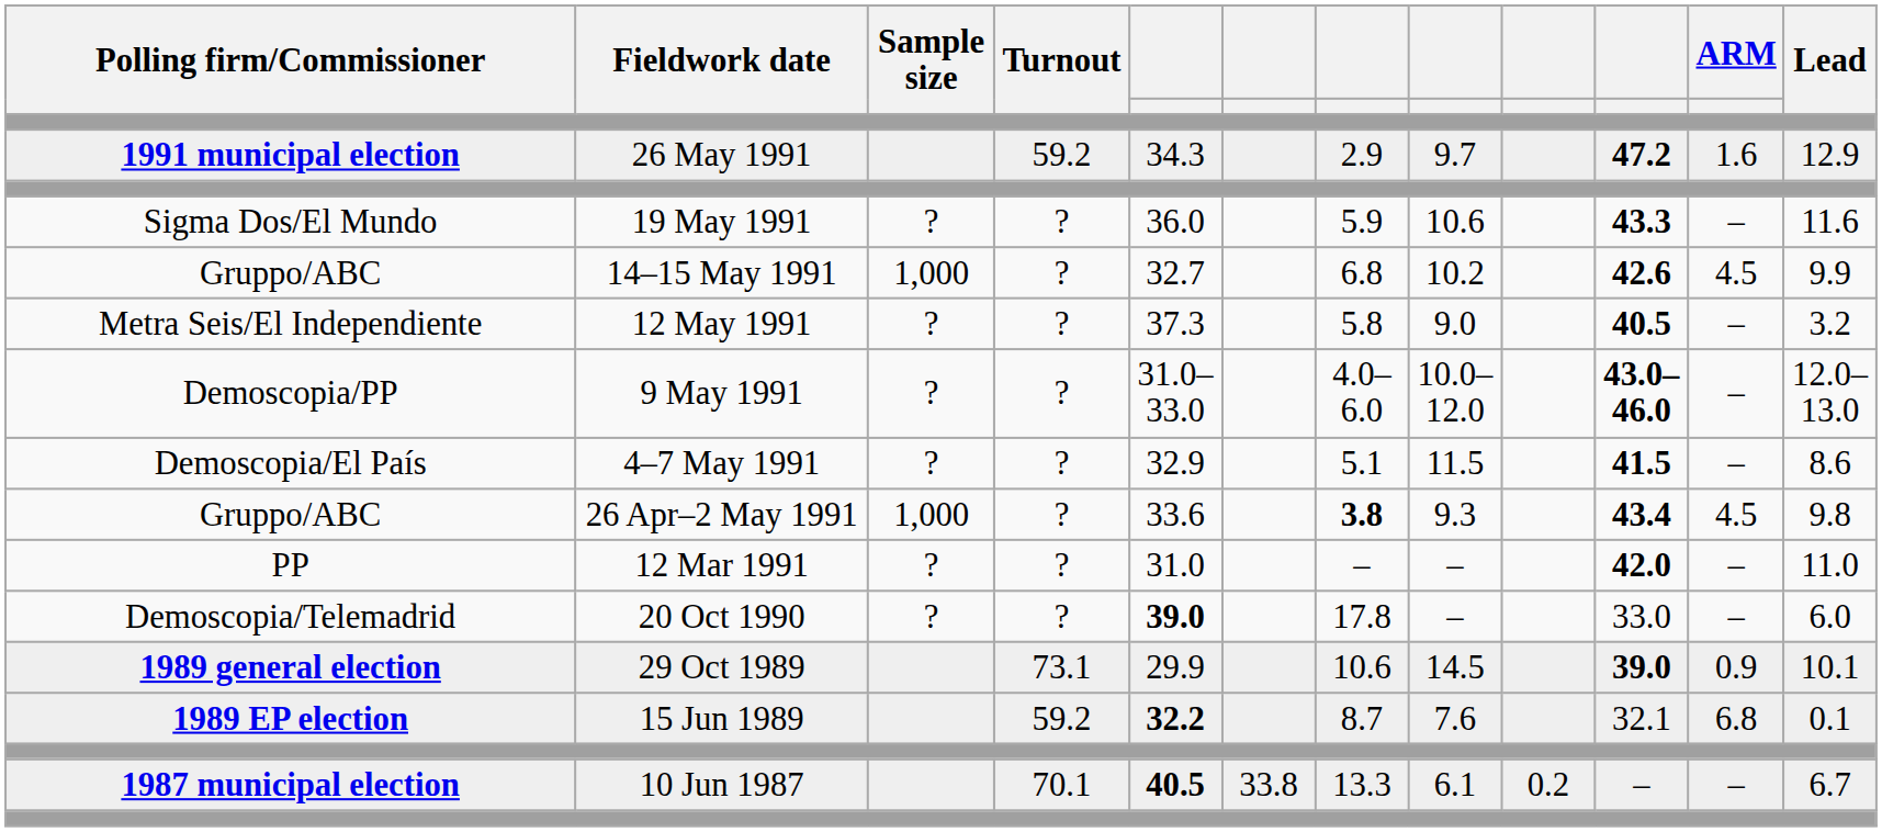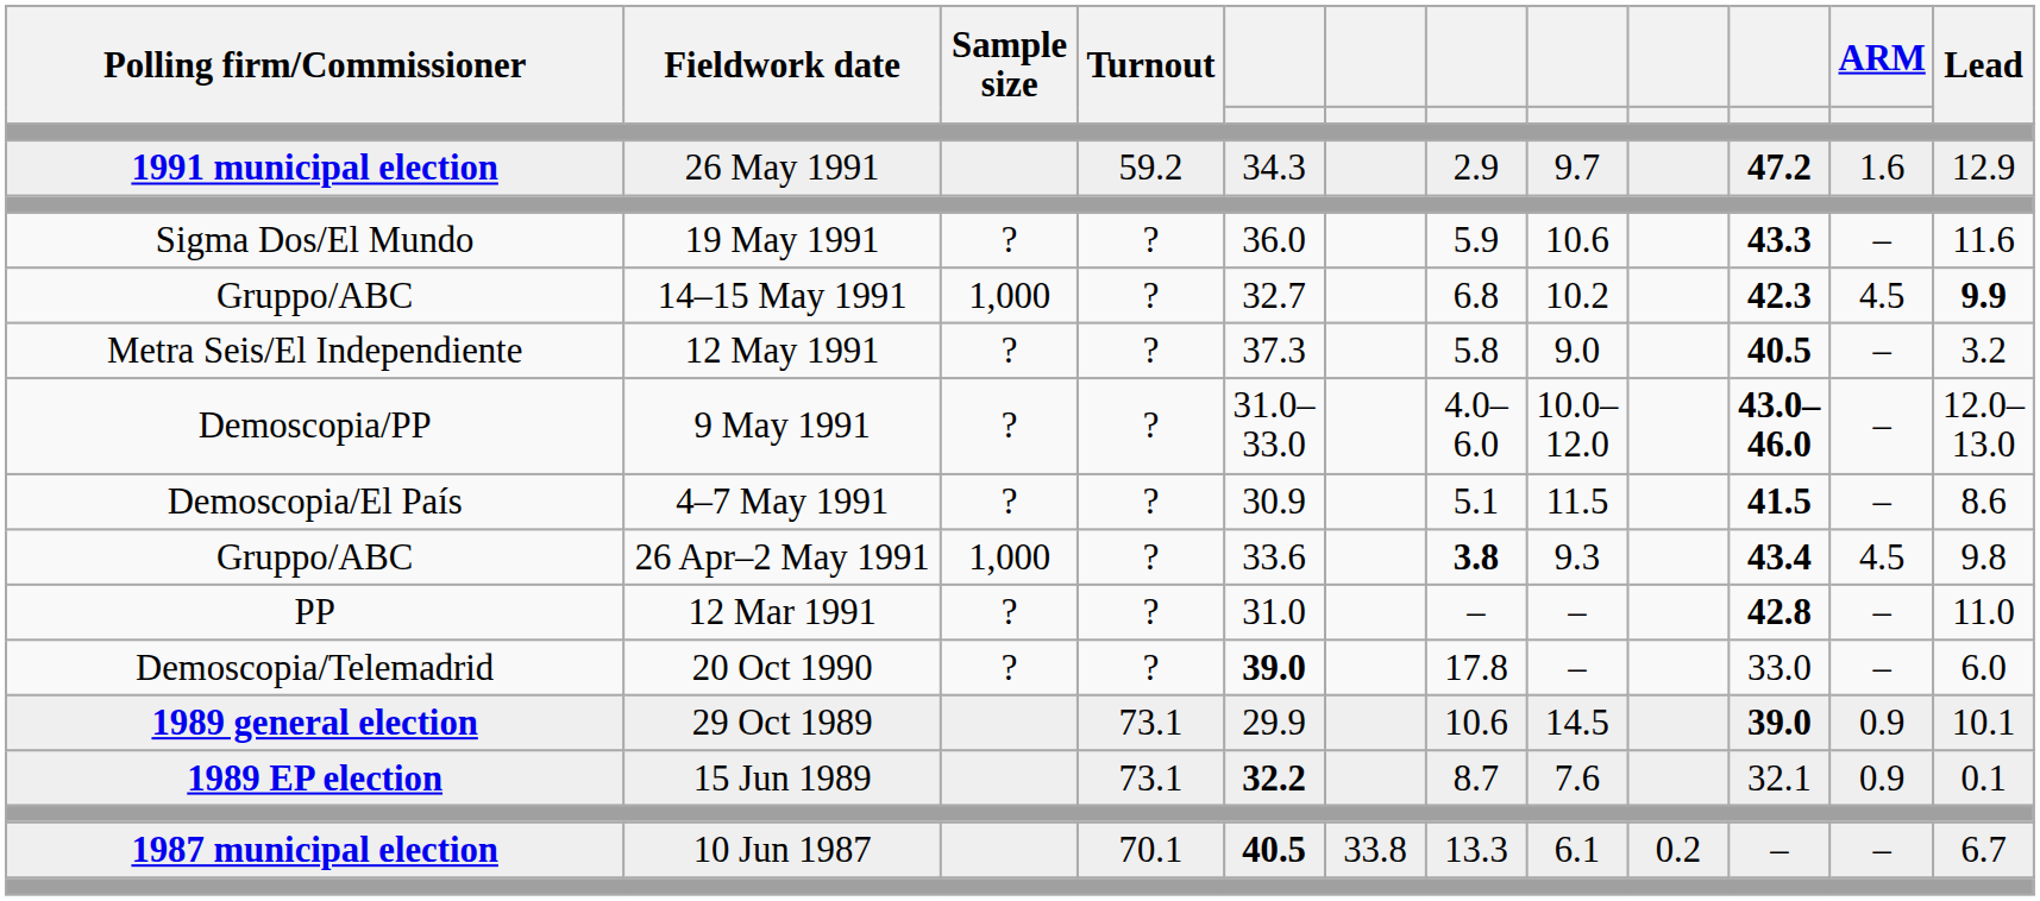14–15 May 1991 | column 10: 42.6 -> 42.3
14–15 May 1991 | Lead: normal -> bold
4–7 May 1991 | column 5: 32.9 -> 30.9
12 Mar 1991 | column 10: 42.0 -> 42.8
15 Jun 1989 | Turnout: 59.2 -> 73.1
15 Jun 1989 | ARM: 6.8 -> 0.9
